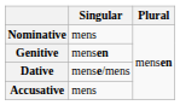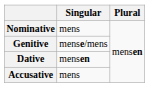Genitive | Singular: mensen -> mense/mens
Dative | Singular: mense/mens -> mensen
